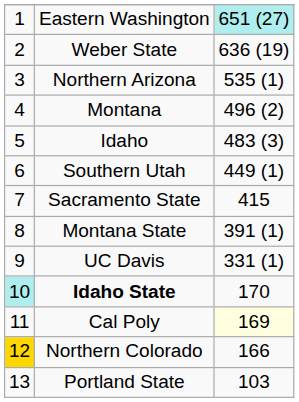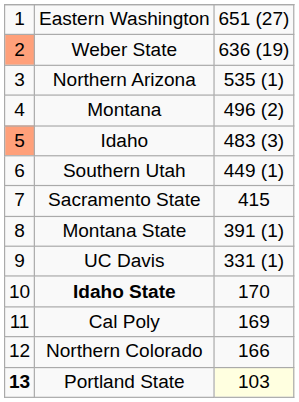Eastern Washington | column 3: paleturquoise background -> no background
Weber State | column 1: no background -> lightsalmon background
Idaho | column 1: no background -> lightsalmon background
Idaho State | column 1: paleturquoise background -> no background
Cal Poly | column 3: lightyellow background -> no background
Northern Colorado | column 1: gold background -> no background
Portland State | column 1: normal -> bold
Portland State | column 3: no background -> lightyellow background
